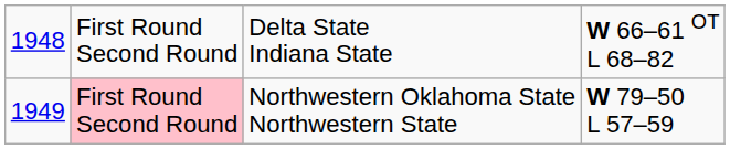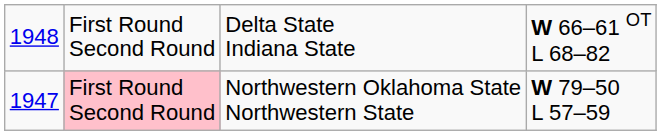row 2 | column 1: 1949 -> 1947
